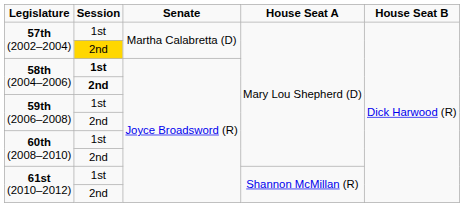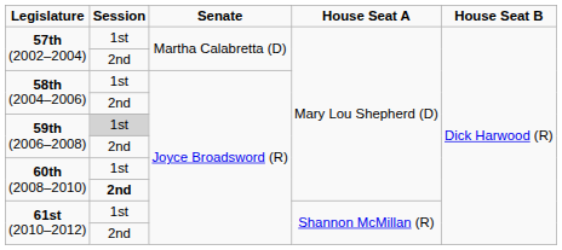57th (2002–2004) / 2nd | Session: gold background -> no background
58th (2004–2006) / 1st | Session: bold -> normal
58th (2004–2006) / 2nd | Session: bold -> normal
59th (2006–2008) / 1st | Session: no background -> lightgrey background
60th (2008–2010) / 2nd | Session: normal -> bold
